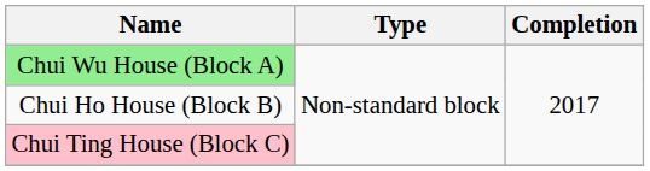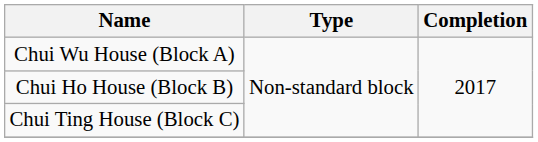Chui Wu House (Block A) | Name: lightgreen background -> no background
Chui Ting House (Block C) | Name: pink background -> no background
